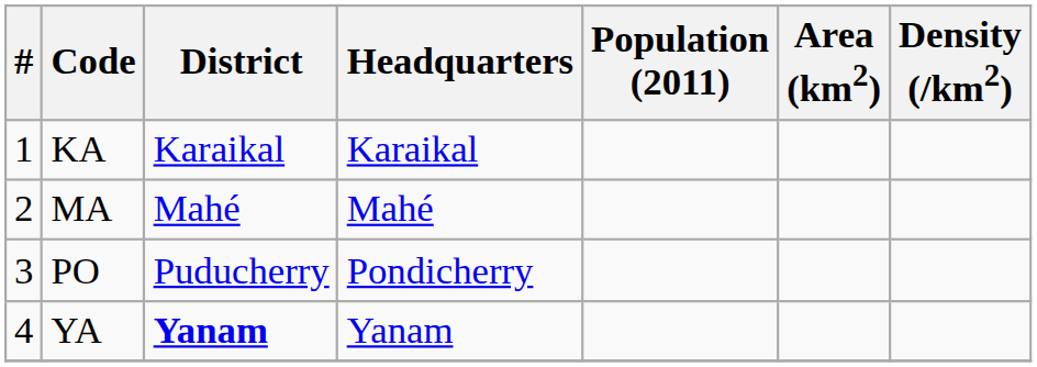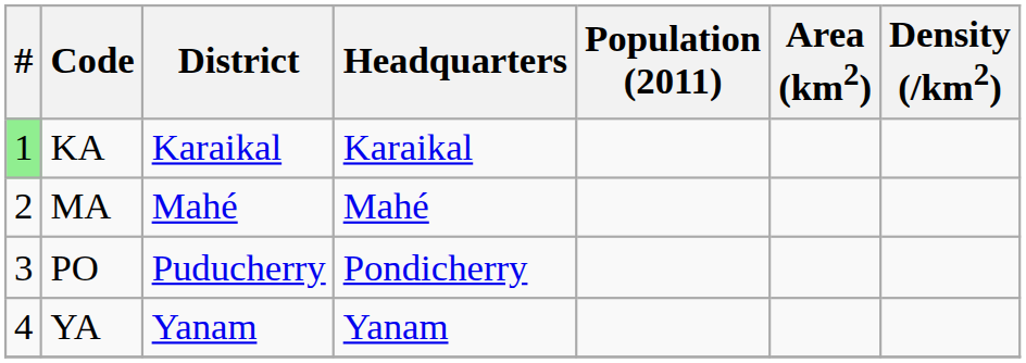KA | #: no background -> lightgreen background
YA | District: bold -> normal
